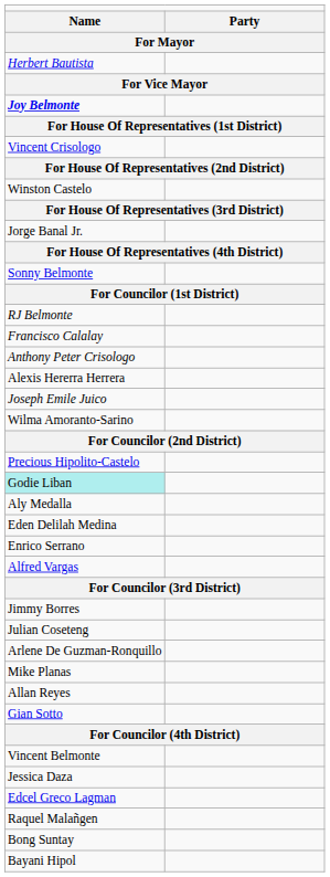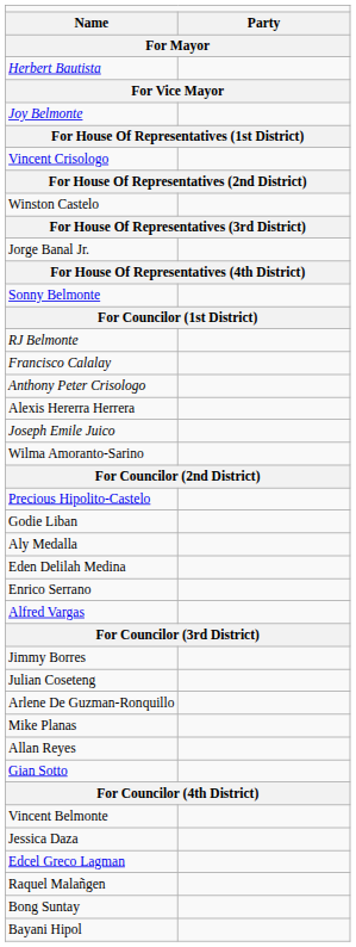Joy Belmonte | column 1: bold -> normal
Godie Liban | column 1: paleturquoise background -> no background
